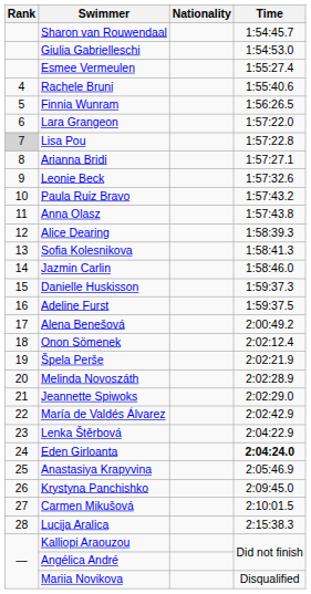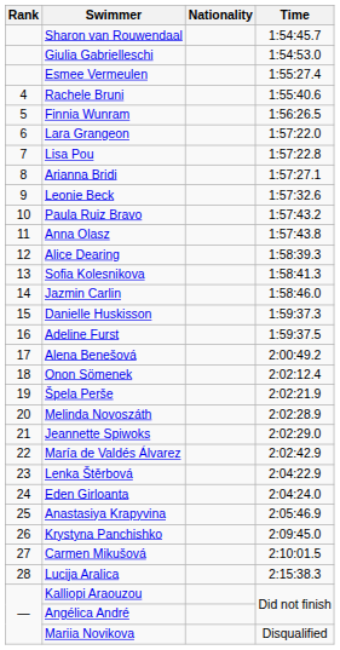Lisa Pou | Rank: lightgrey background -> no background
Eden Girloanta | Time: bold -> normal
